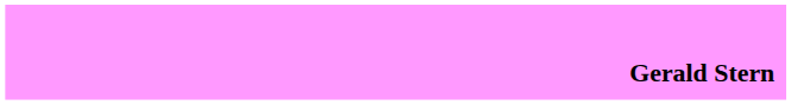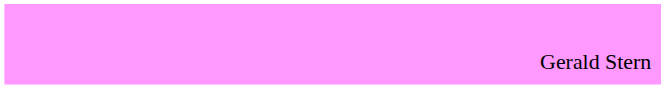row 1 | column 1: bold -> normal
